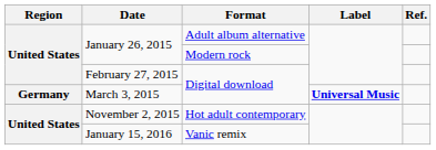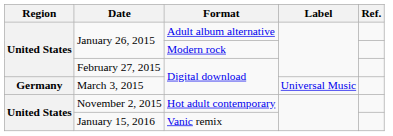March 3, 2015 | Label: bold -> normal
